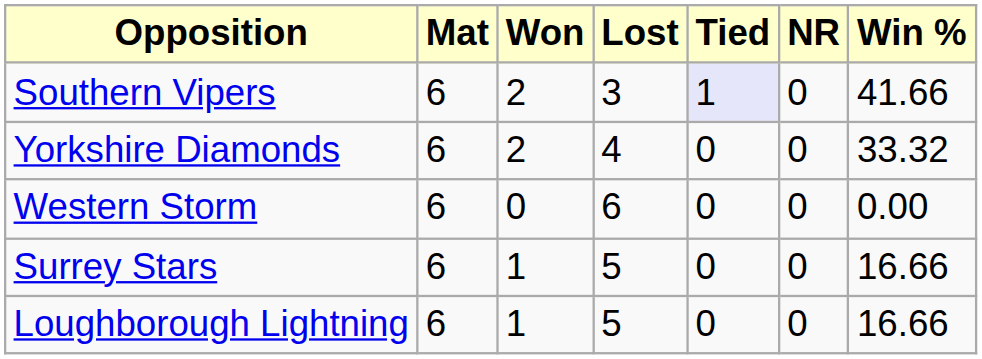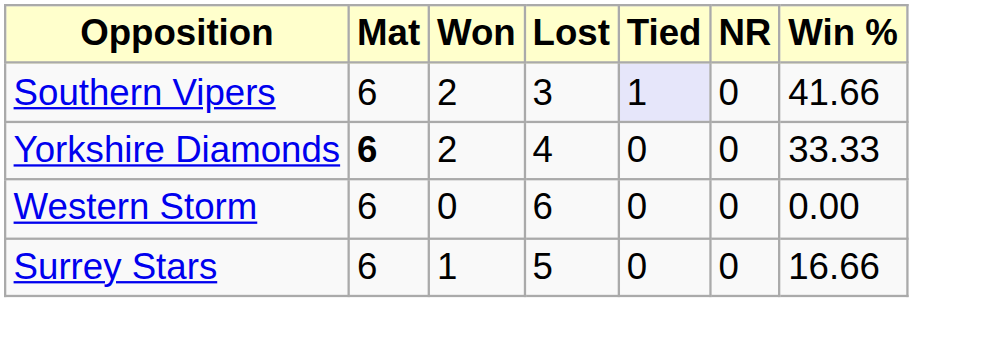Yorkshire Diamonds | Mat: normal -> bold
Yorkshire Diamonds | Win %: 33.32 -> 33.33
- row: Loughborough Lightning | 6 | 1 | 5 | 0 | 0 | 16.66
